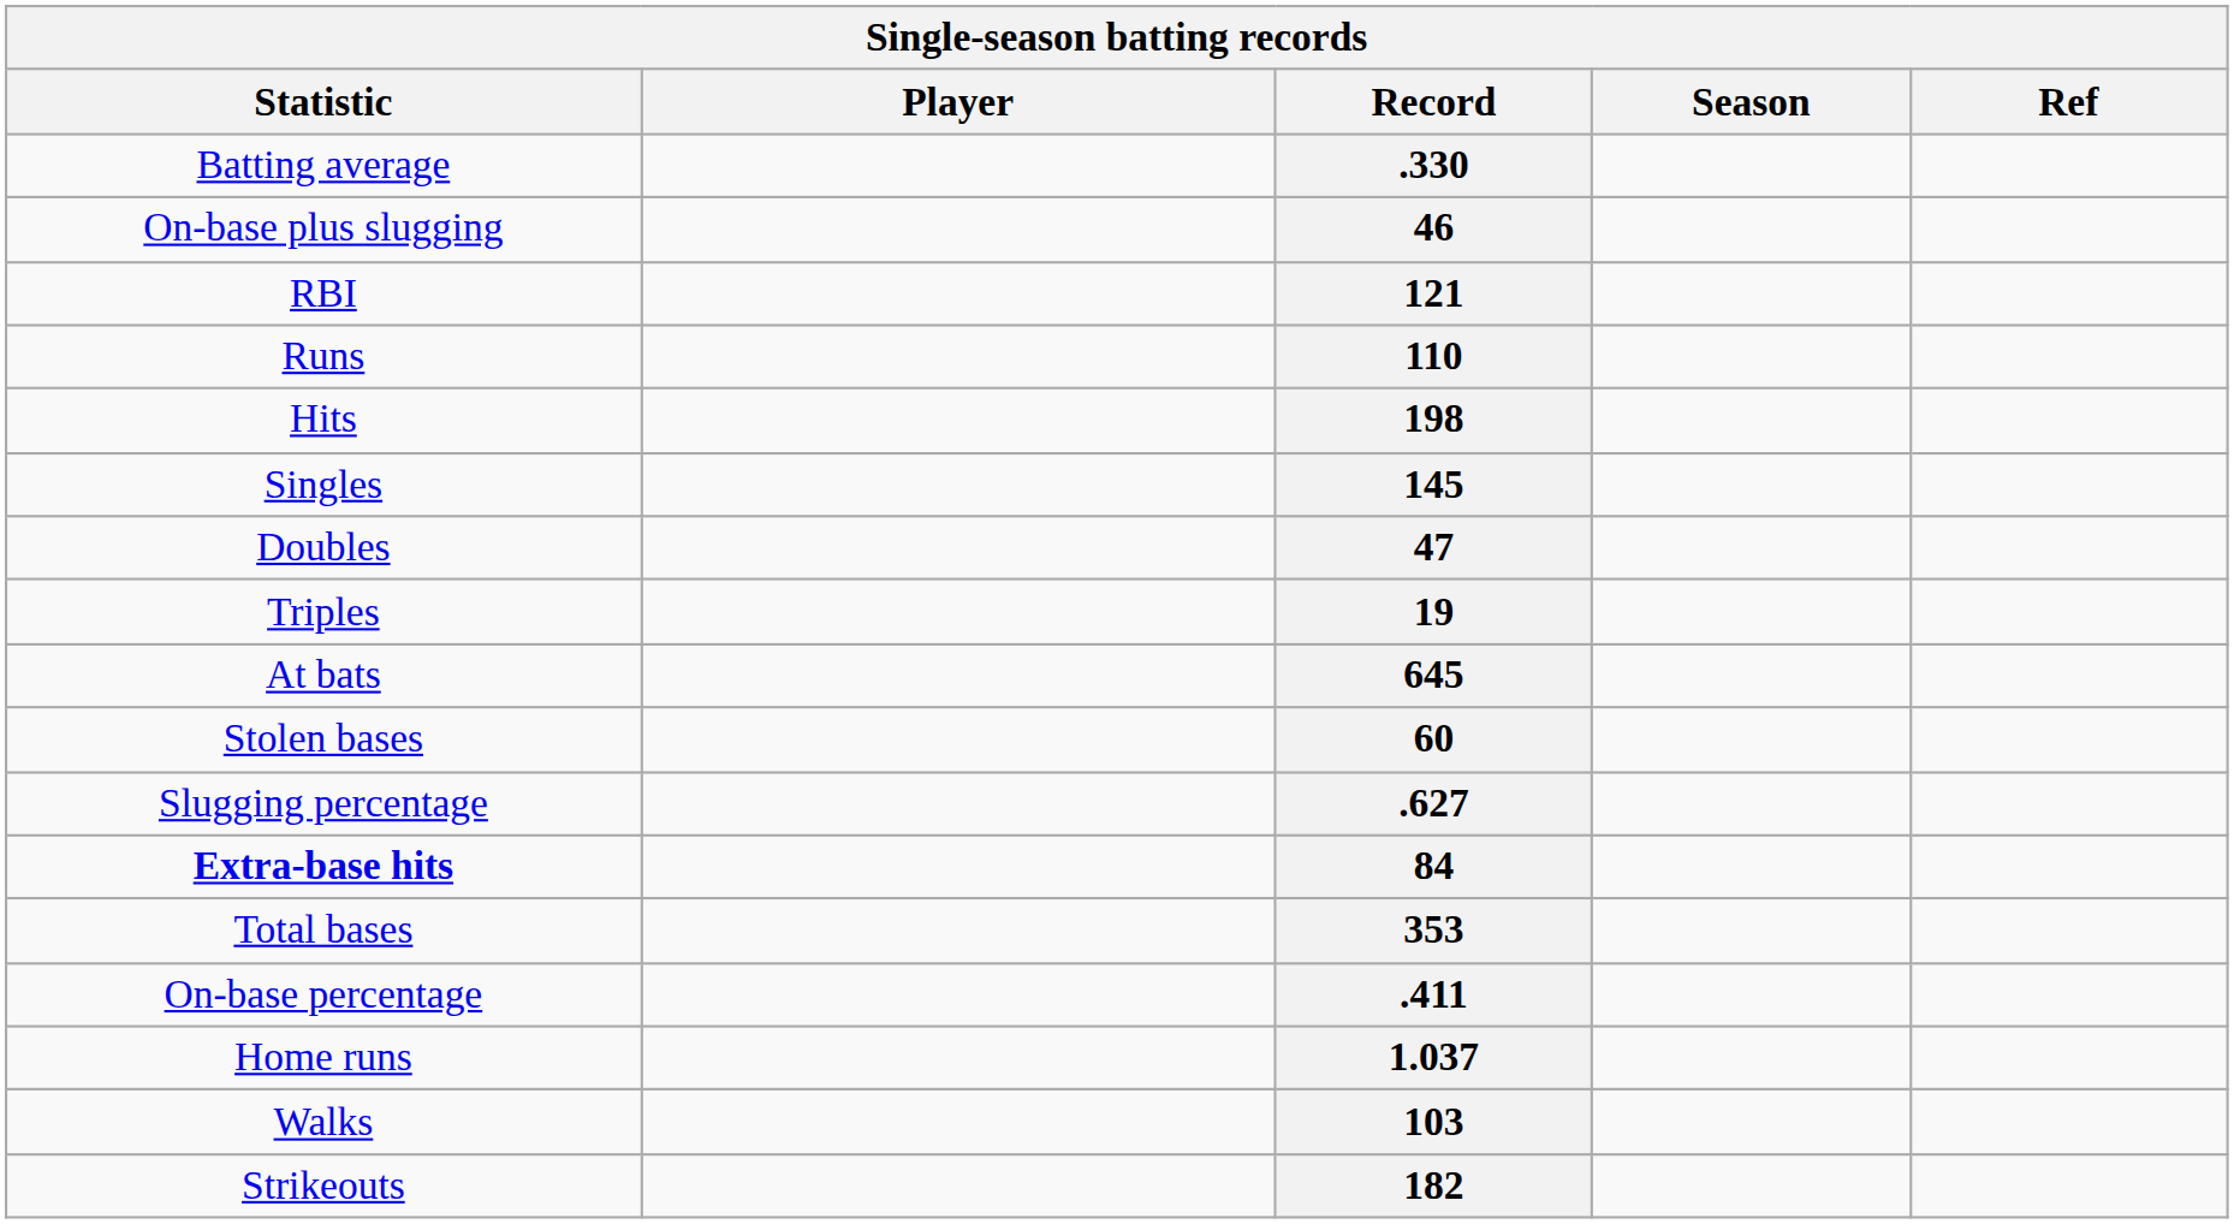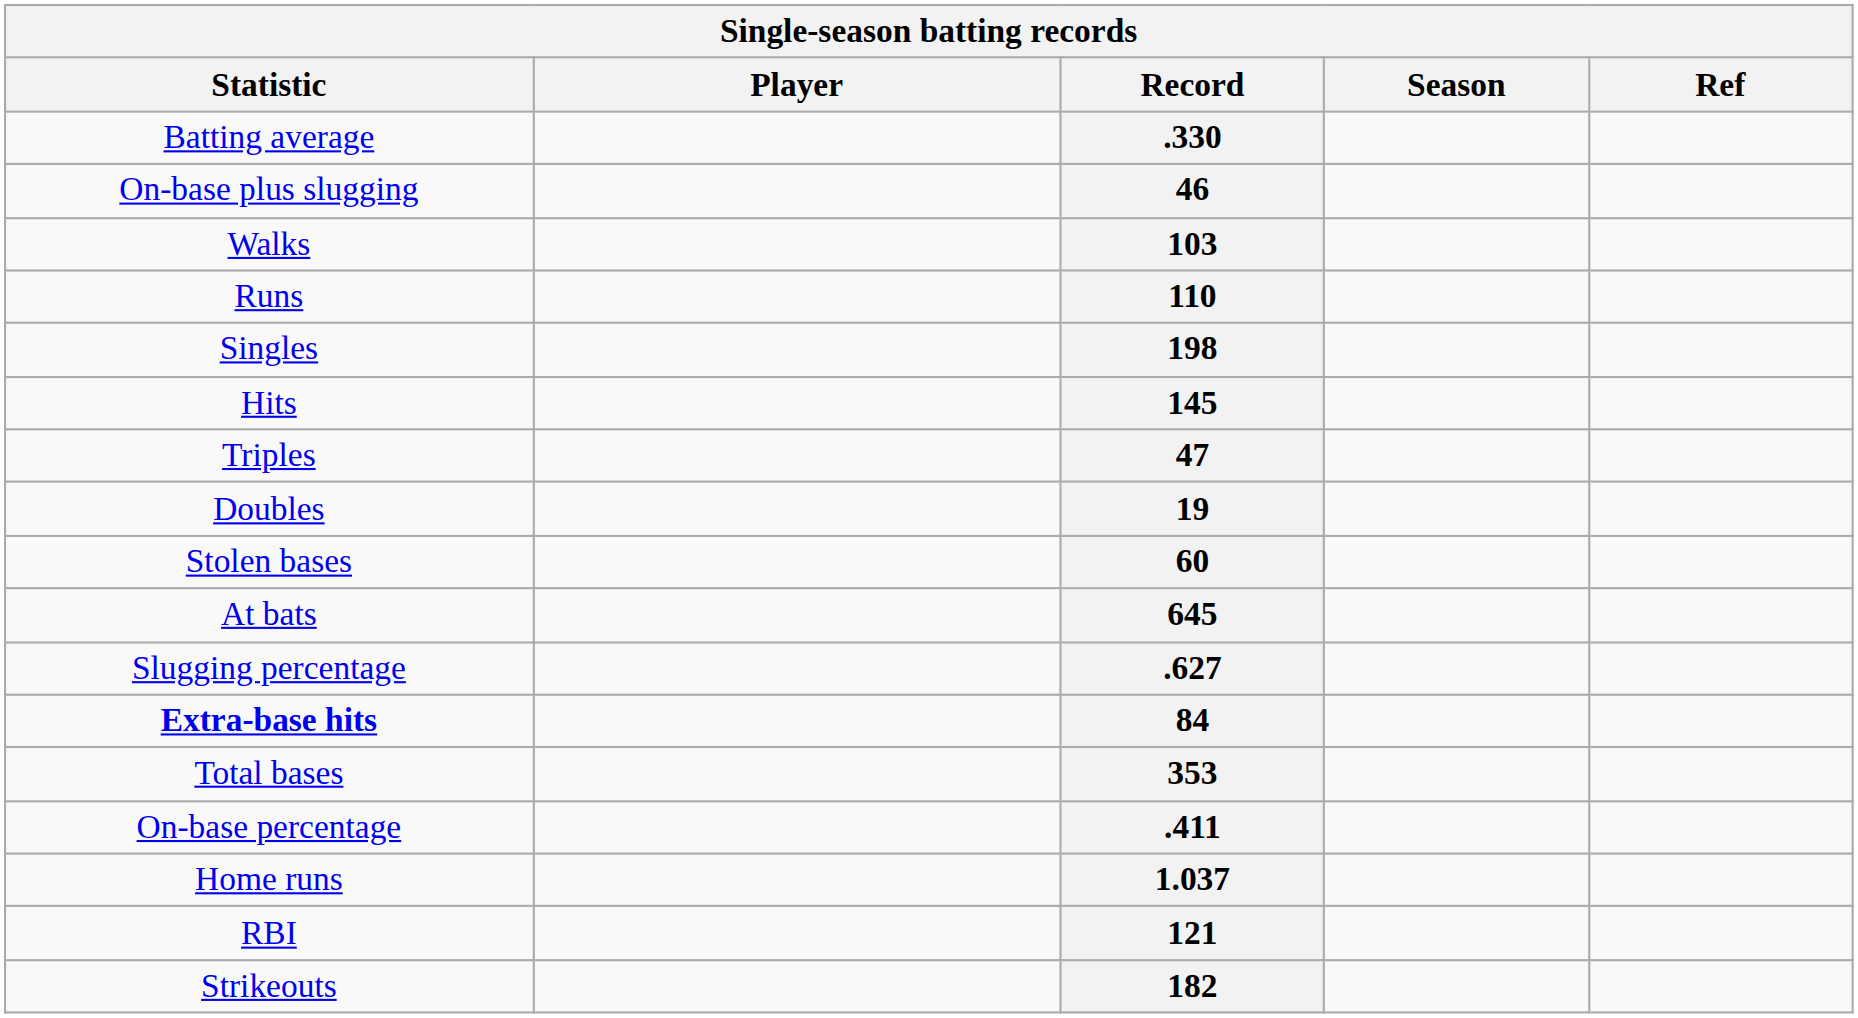rows swapped: 121 <-> 103
198 | Statistic: Hits -> Singles
145 | Statistic: Singles -> Hits
47 | Statistic: Doubles -> Triples
19 | Statistic: Triples -> Doubles
rows swapped: 60 <-> 645
